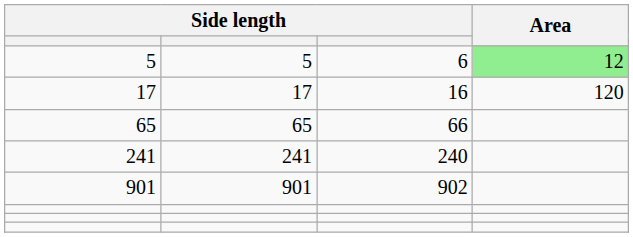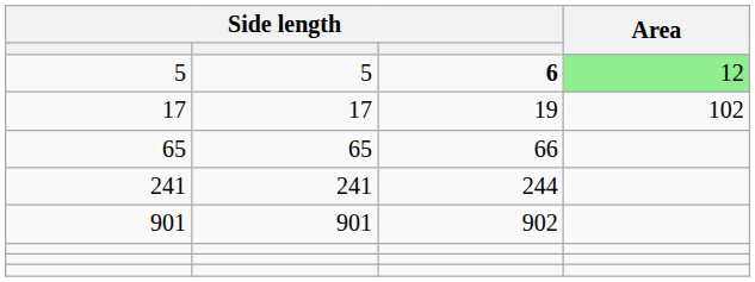row 3 | column 3: normal -> bold
row 4 | column 3: 16 -> 19
row 4 | Area: 120 -> 102
row 6 | column 3: 240 -> 244
